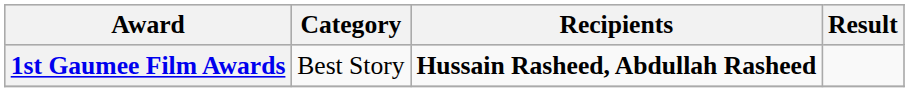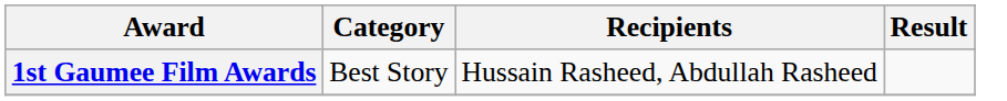1st Gaumee Film Awards | Recipients: bold -> normal
